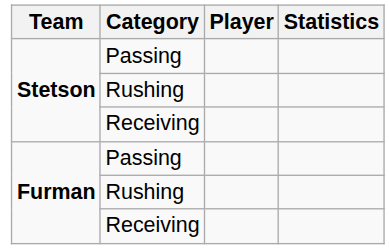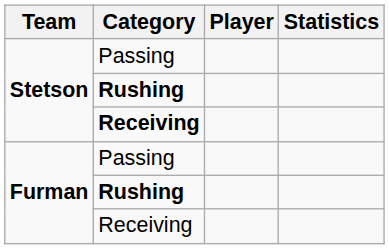Stetson / Rushing | Category: normal -> bold
Stetson / Receiving | Category: normal -> bold
Furman / Rushing | Category: normal -> bold
